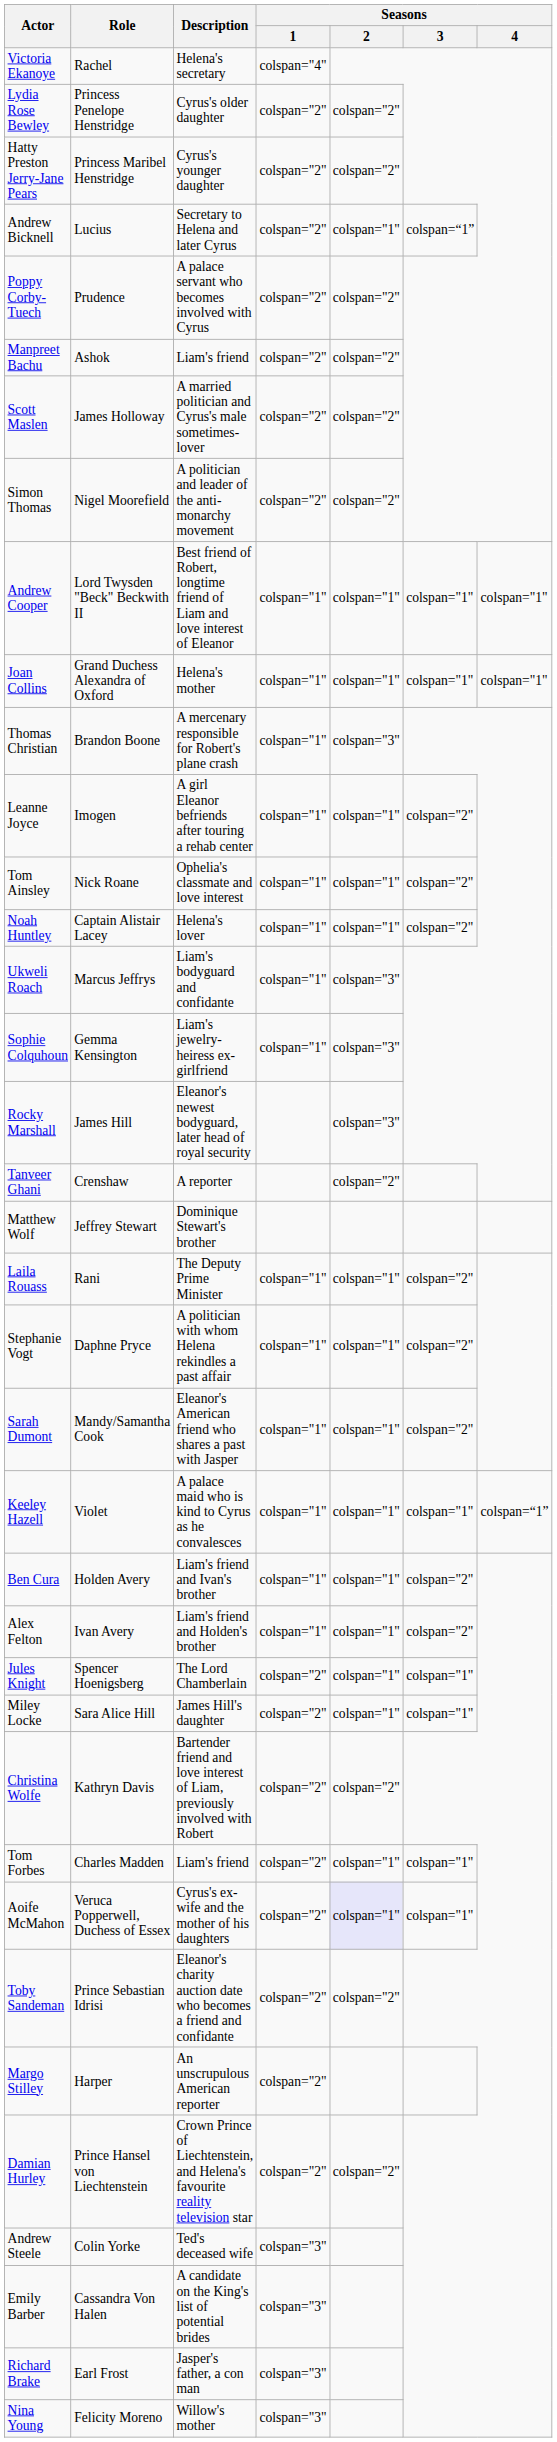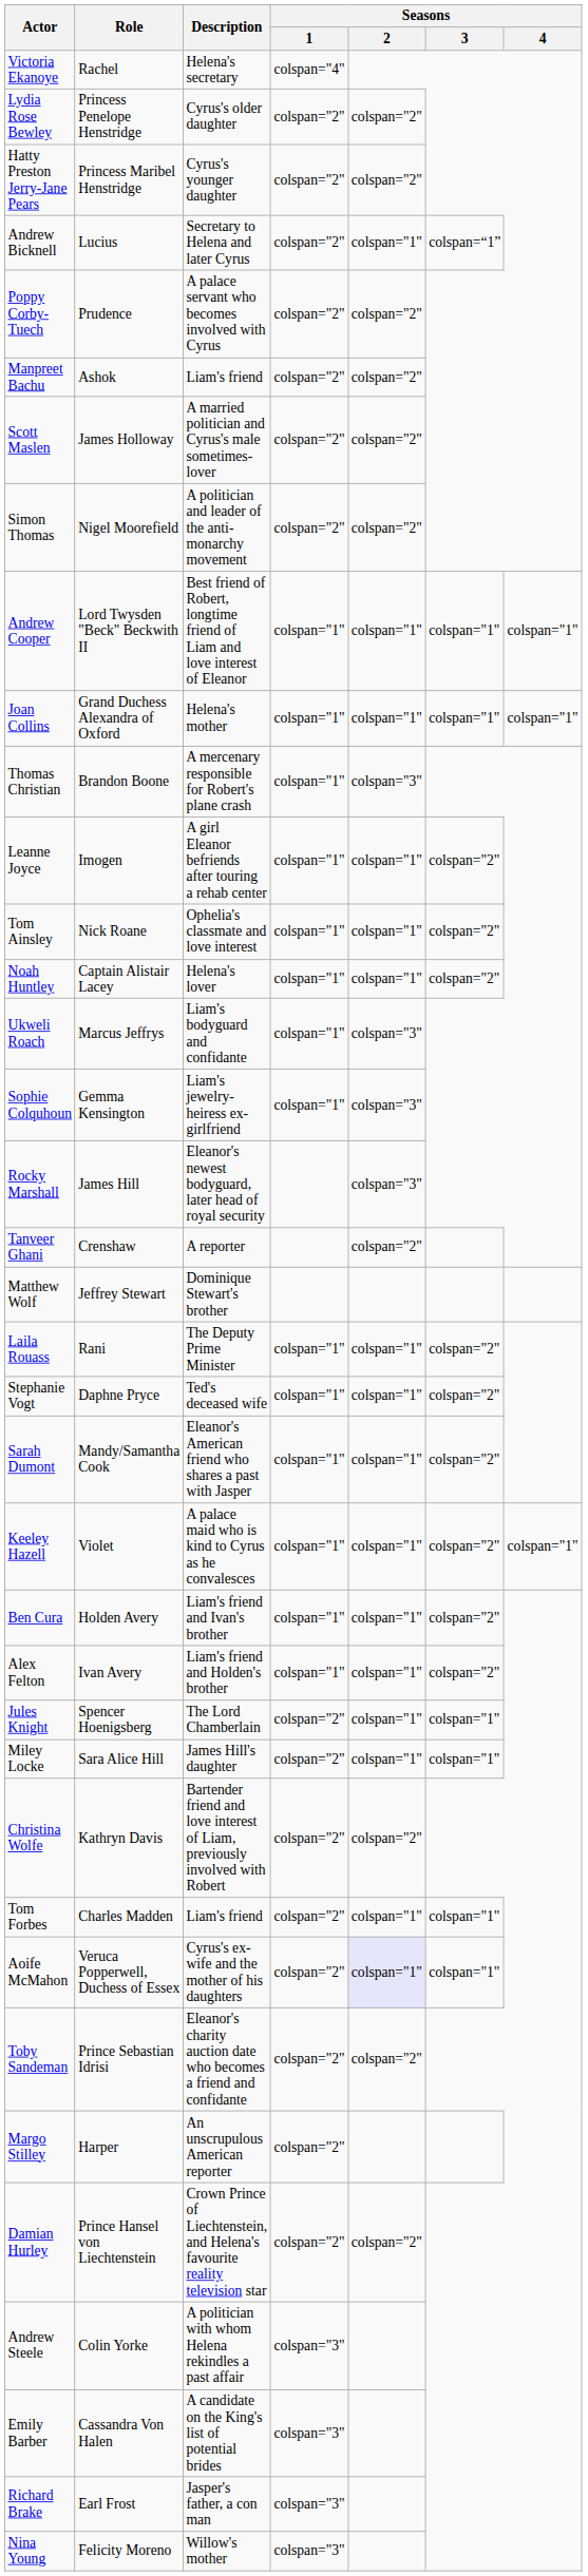Stephanie Vogt | Description: A politician with whom Helena rekindles a past affair -> Ted's deceased wife
Keeley Hazell | Seasons / 3: colspan="1" -> colspan="2"
Keeley Hazell | Seasons / 4: colspan=“1” -> colspan="1"
Andrew Steele | Description: Ted's deceased wife -> A politician with whom Helena rekindles a past affair
